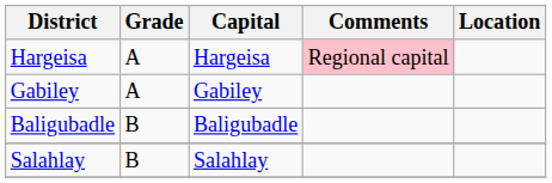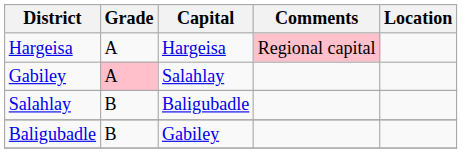row 3 | Grade: no background -> pink background
row 3 | Capital: Gabiley -> Salahlay
row 4 | District: Baligubadle -> Salahlay
row 5 | District: Salahlay -> Baligubadle
row 5 | Capital: Salahlay -> Gabiley
